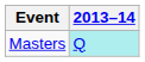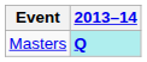Masters | 2013–14: normal -> bold
